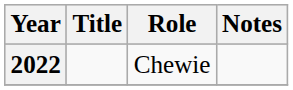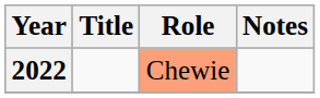2022 | Role: no background -> lightsalmon background
